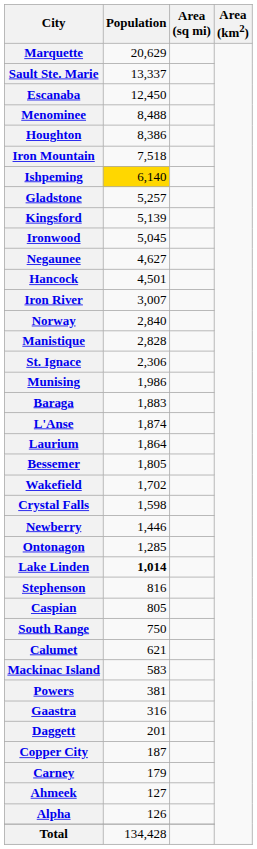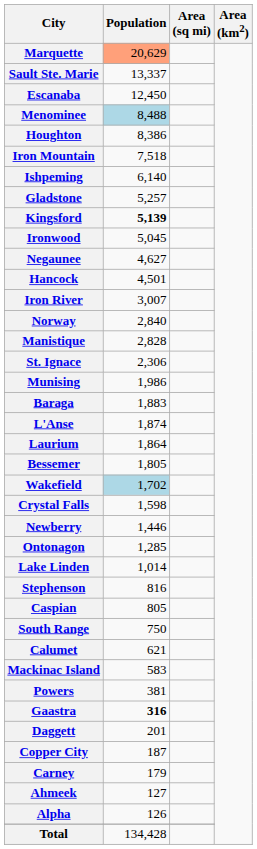Marquette | Population: no background -> lightsalmon background
Menominee | Population: no background -> lightblue background
Ishpeming | Population: gold background -> no background
Kingsford | Population: normal -> bold
Wakefield | Population: no background -> lightblue background
Lake Linden | Population: bold -> normal
Gaastra | Population: normal -> bold
